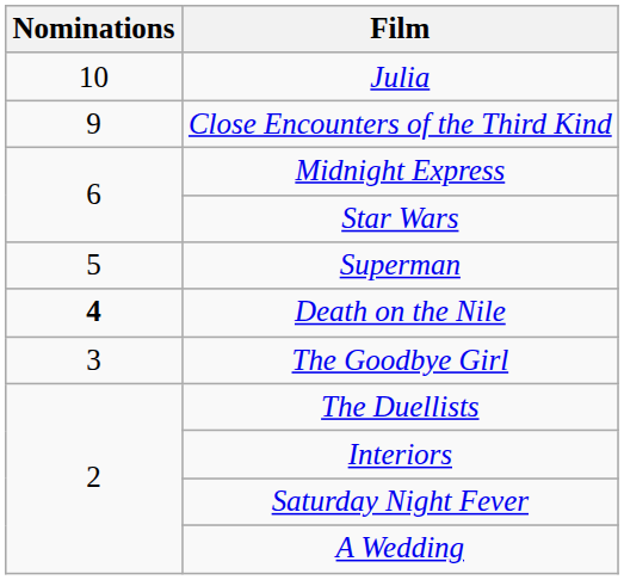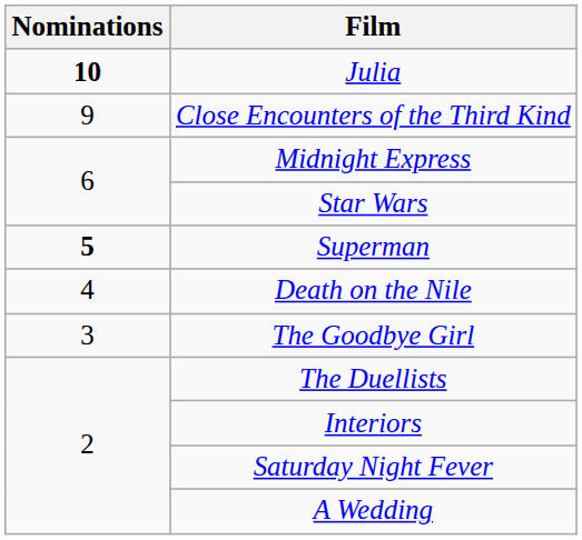Julia | Nominations: normal -> bold
Superman | Nominations: normal -> bold
Death on the Nile | Nominations: bold -> normal
